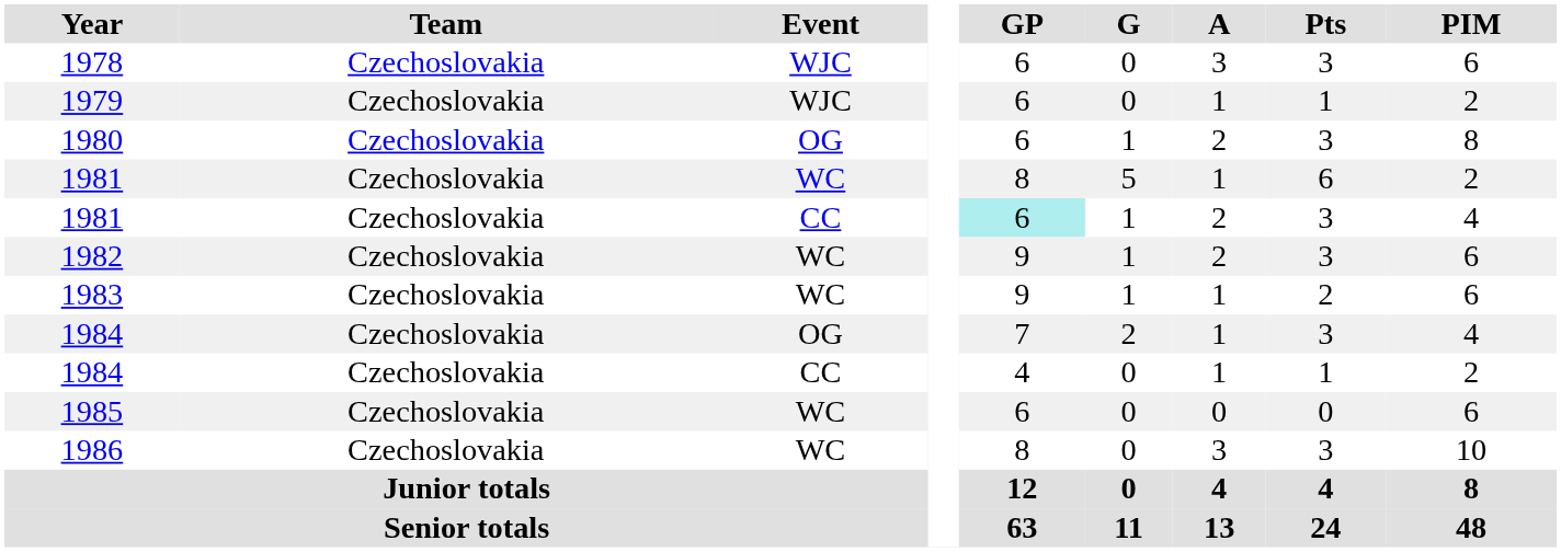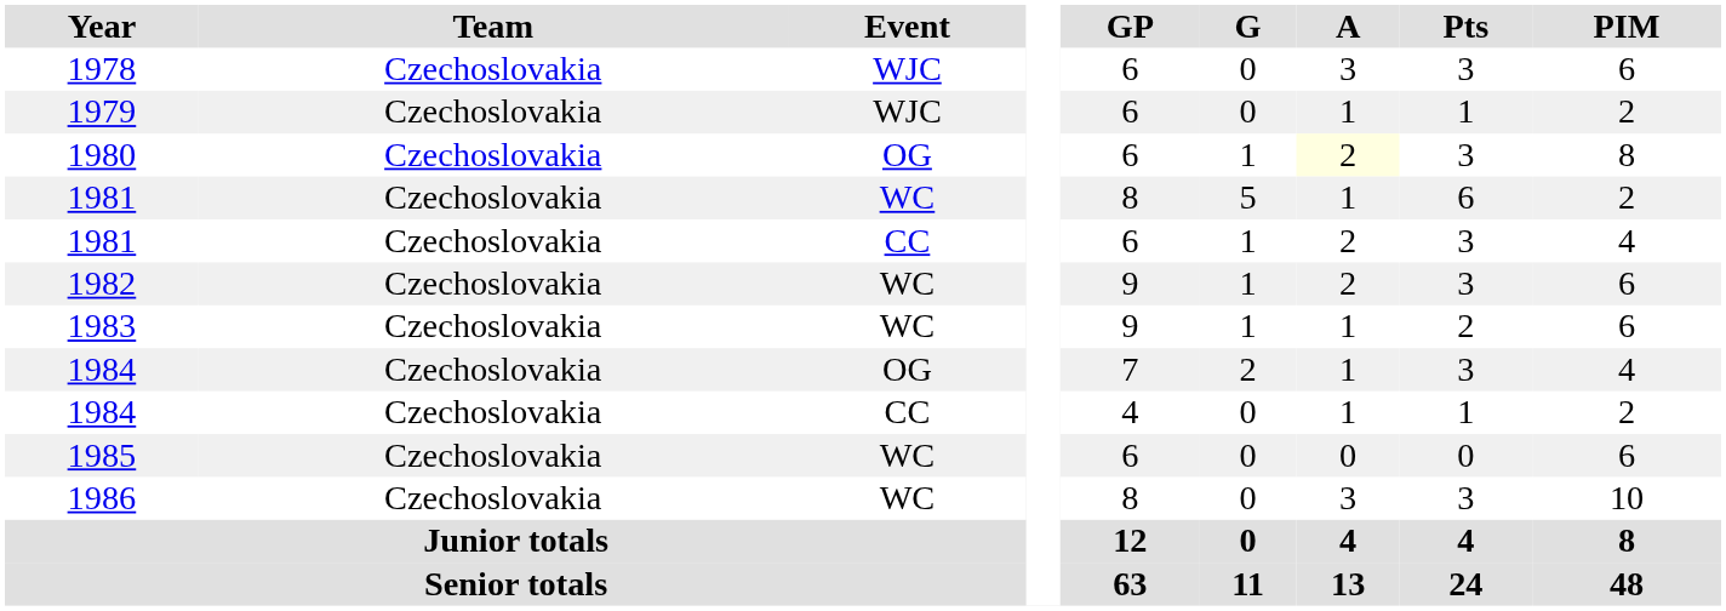1980 | A: no background -> lightyellow background
1981 / CC | GP: paleturquoise background -> no background
